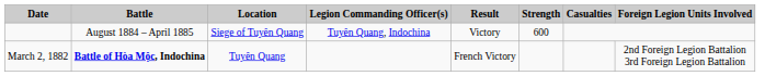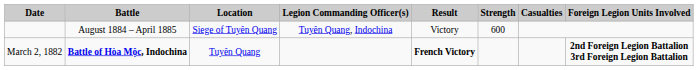March 2, 1882 | Result: normal -> bold
March 2, 1882 | Foreign Legion Units Involved: normal -> bold
